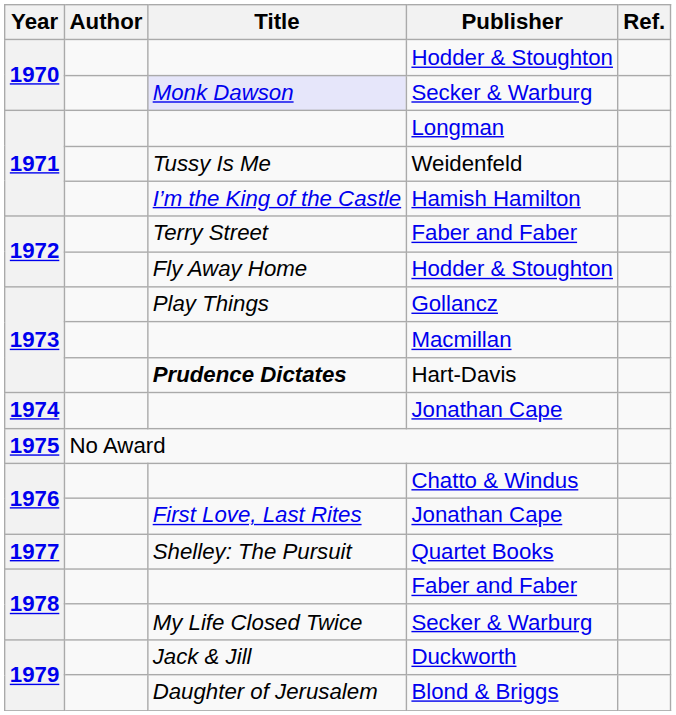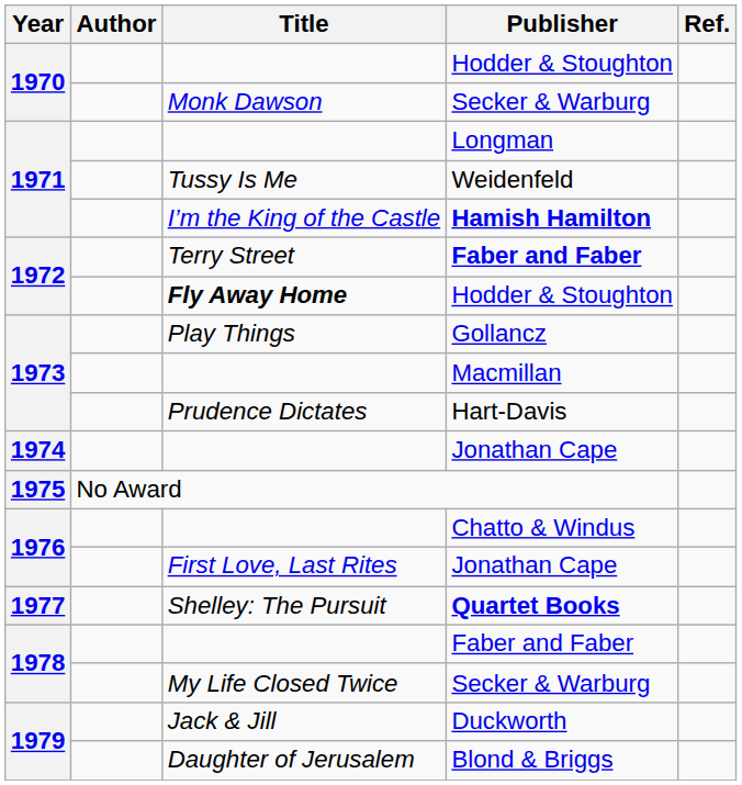Monk Dawson / Secker & Warburg | Title: lavender background -> no background
Hamish Hamilton | Publisher: normal -> bold
Terry Street / Faber and Faber | Publisher: normal -> bold
Fly Away Home / Hodder & Stoughton | Title: normal -> bold
Hart-Davis | Title: bold -> normal
Quartet Books | Publisher: normal -> bold
